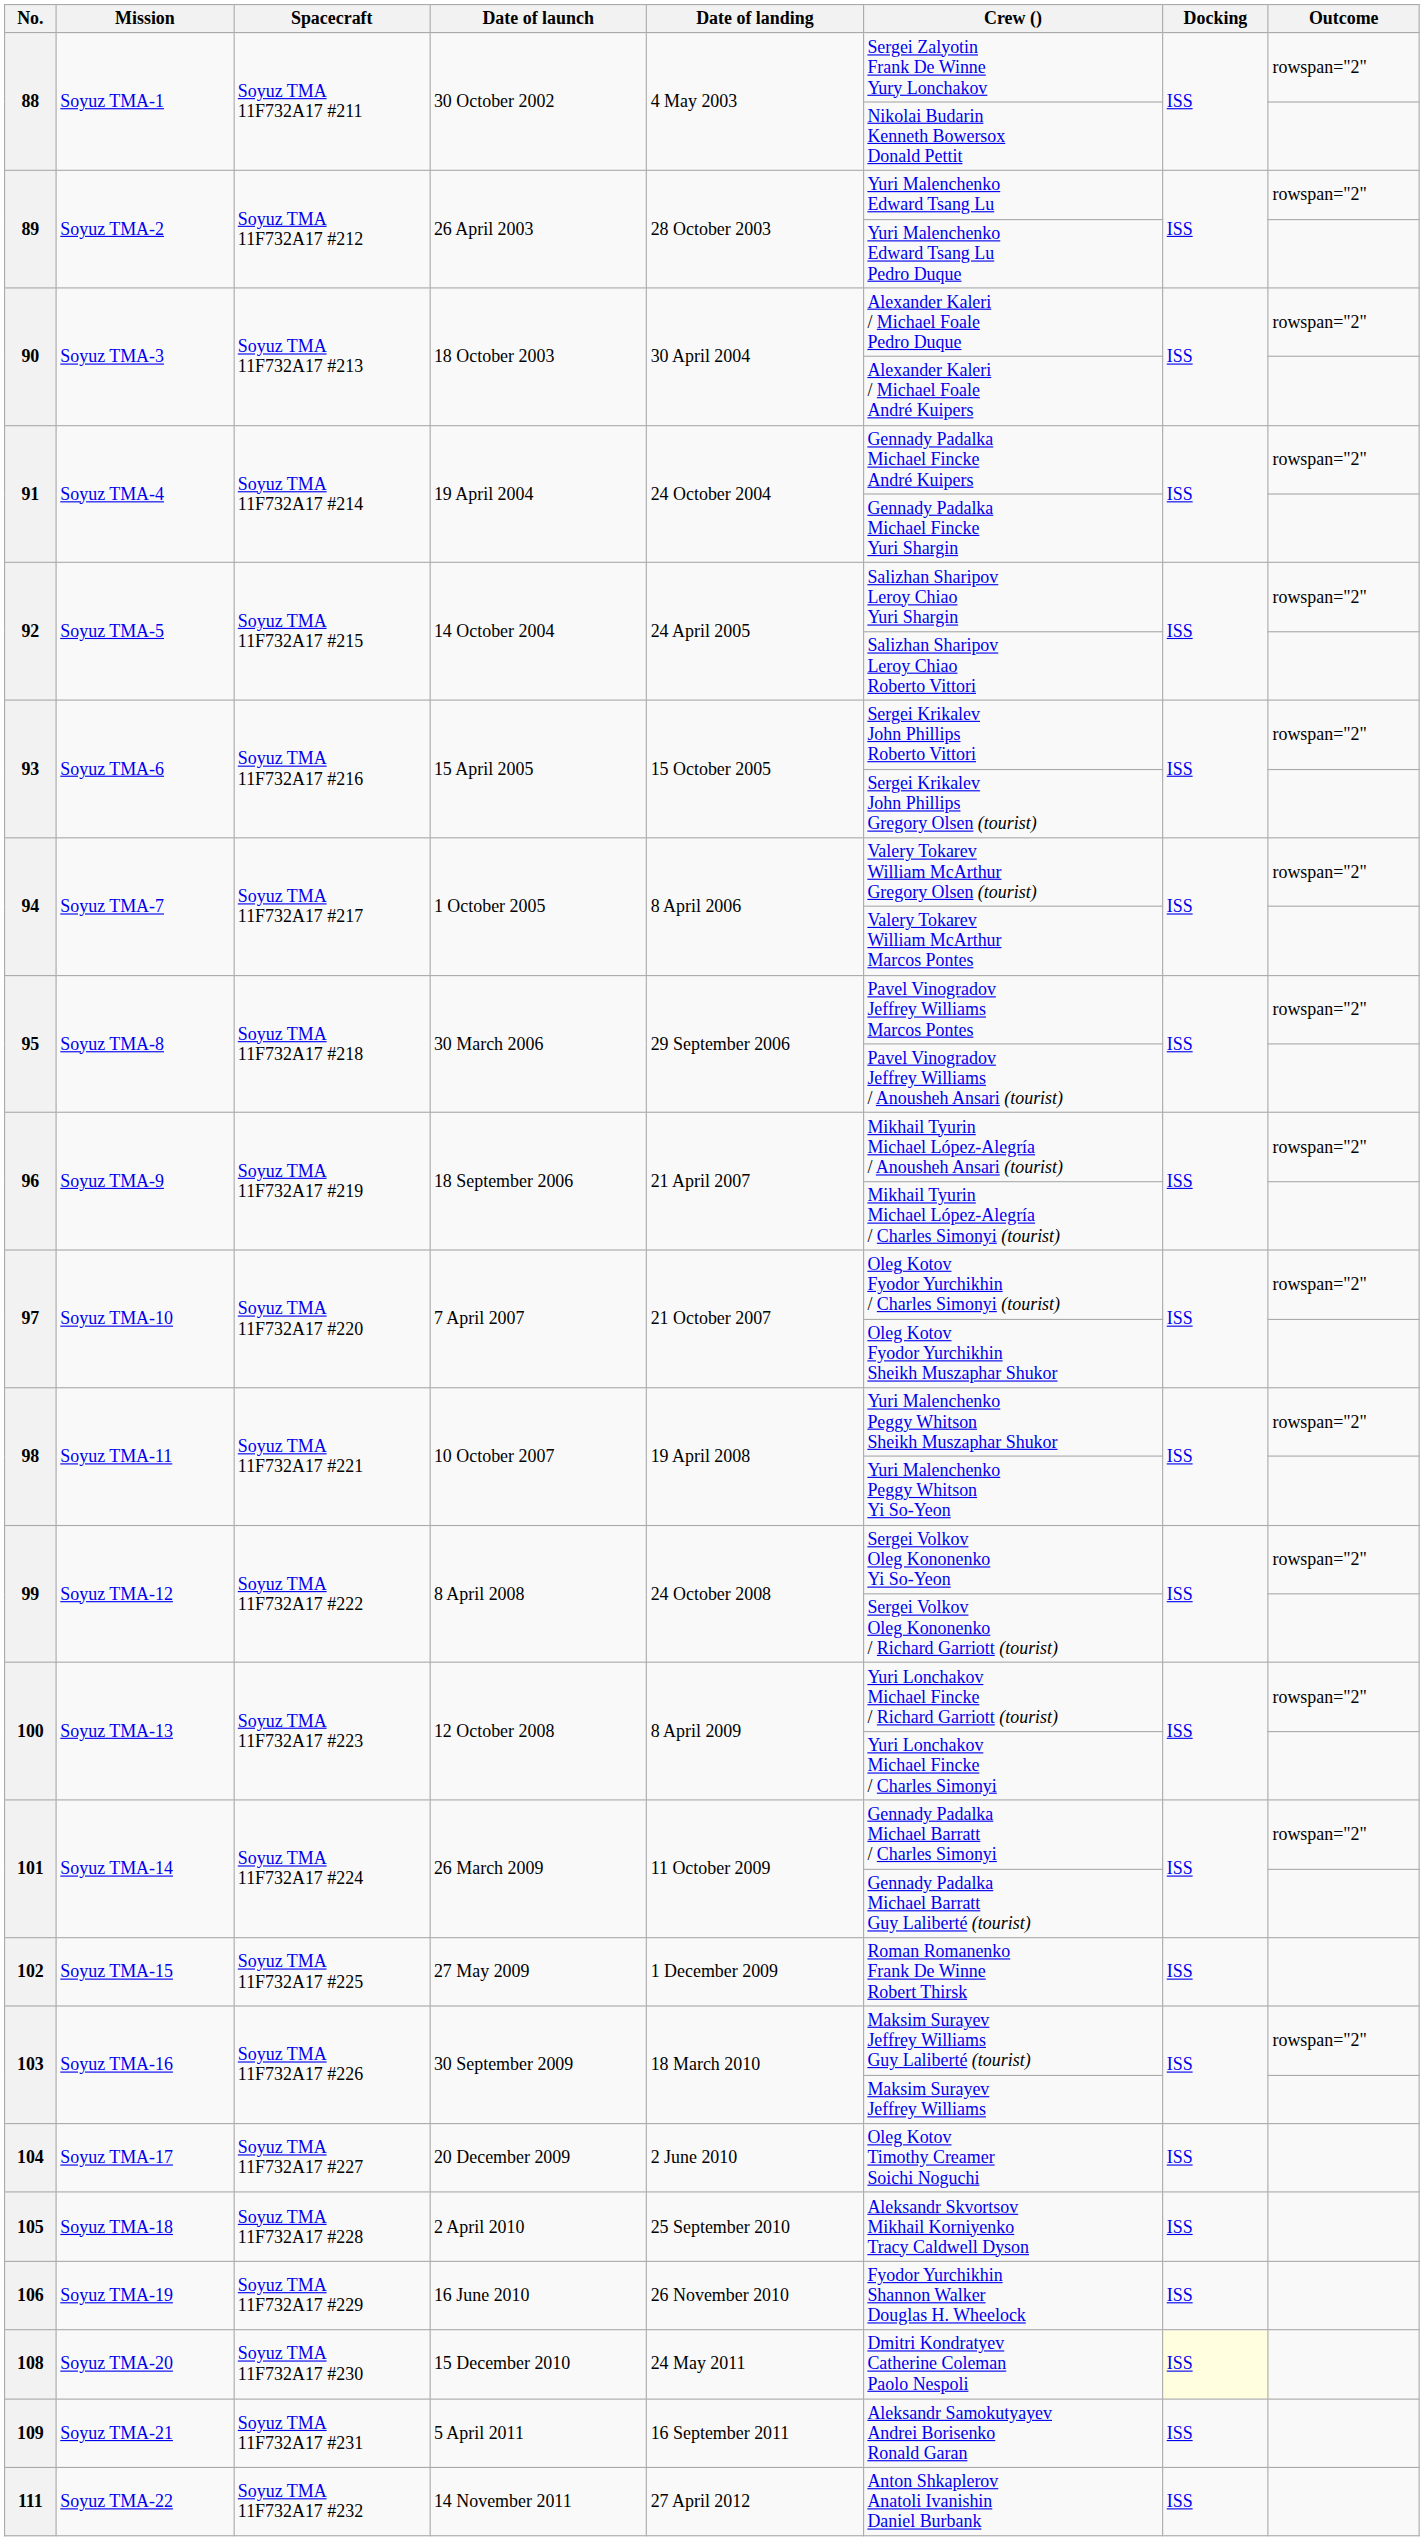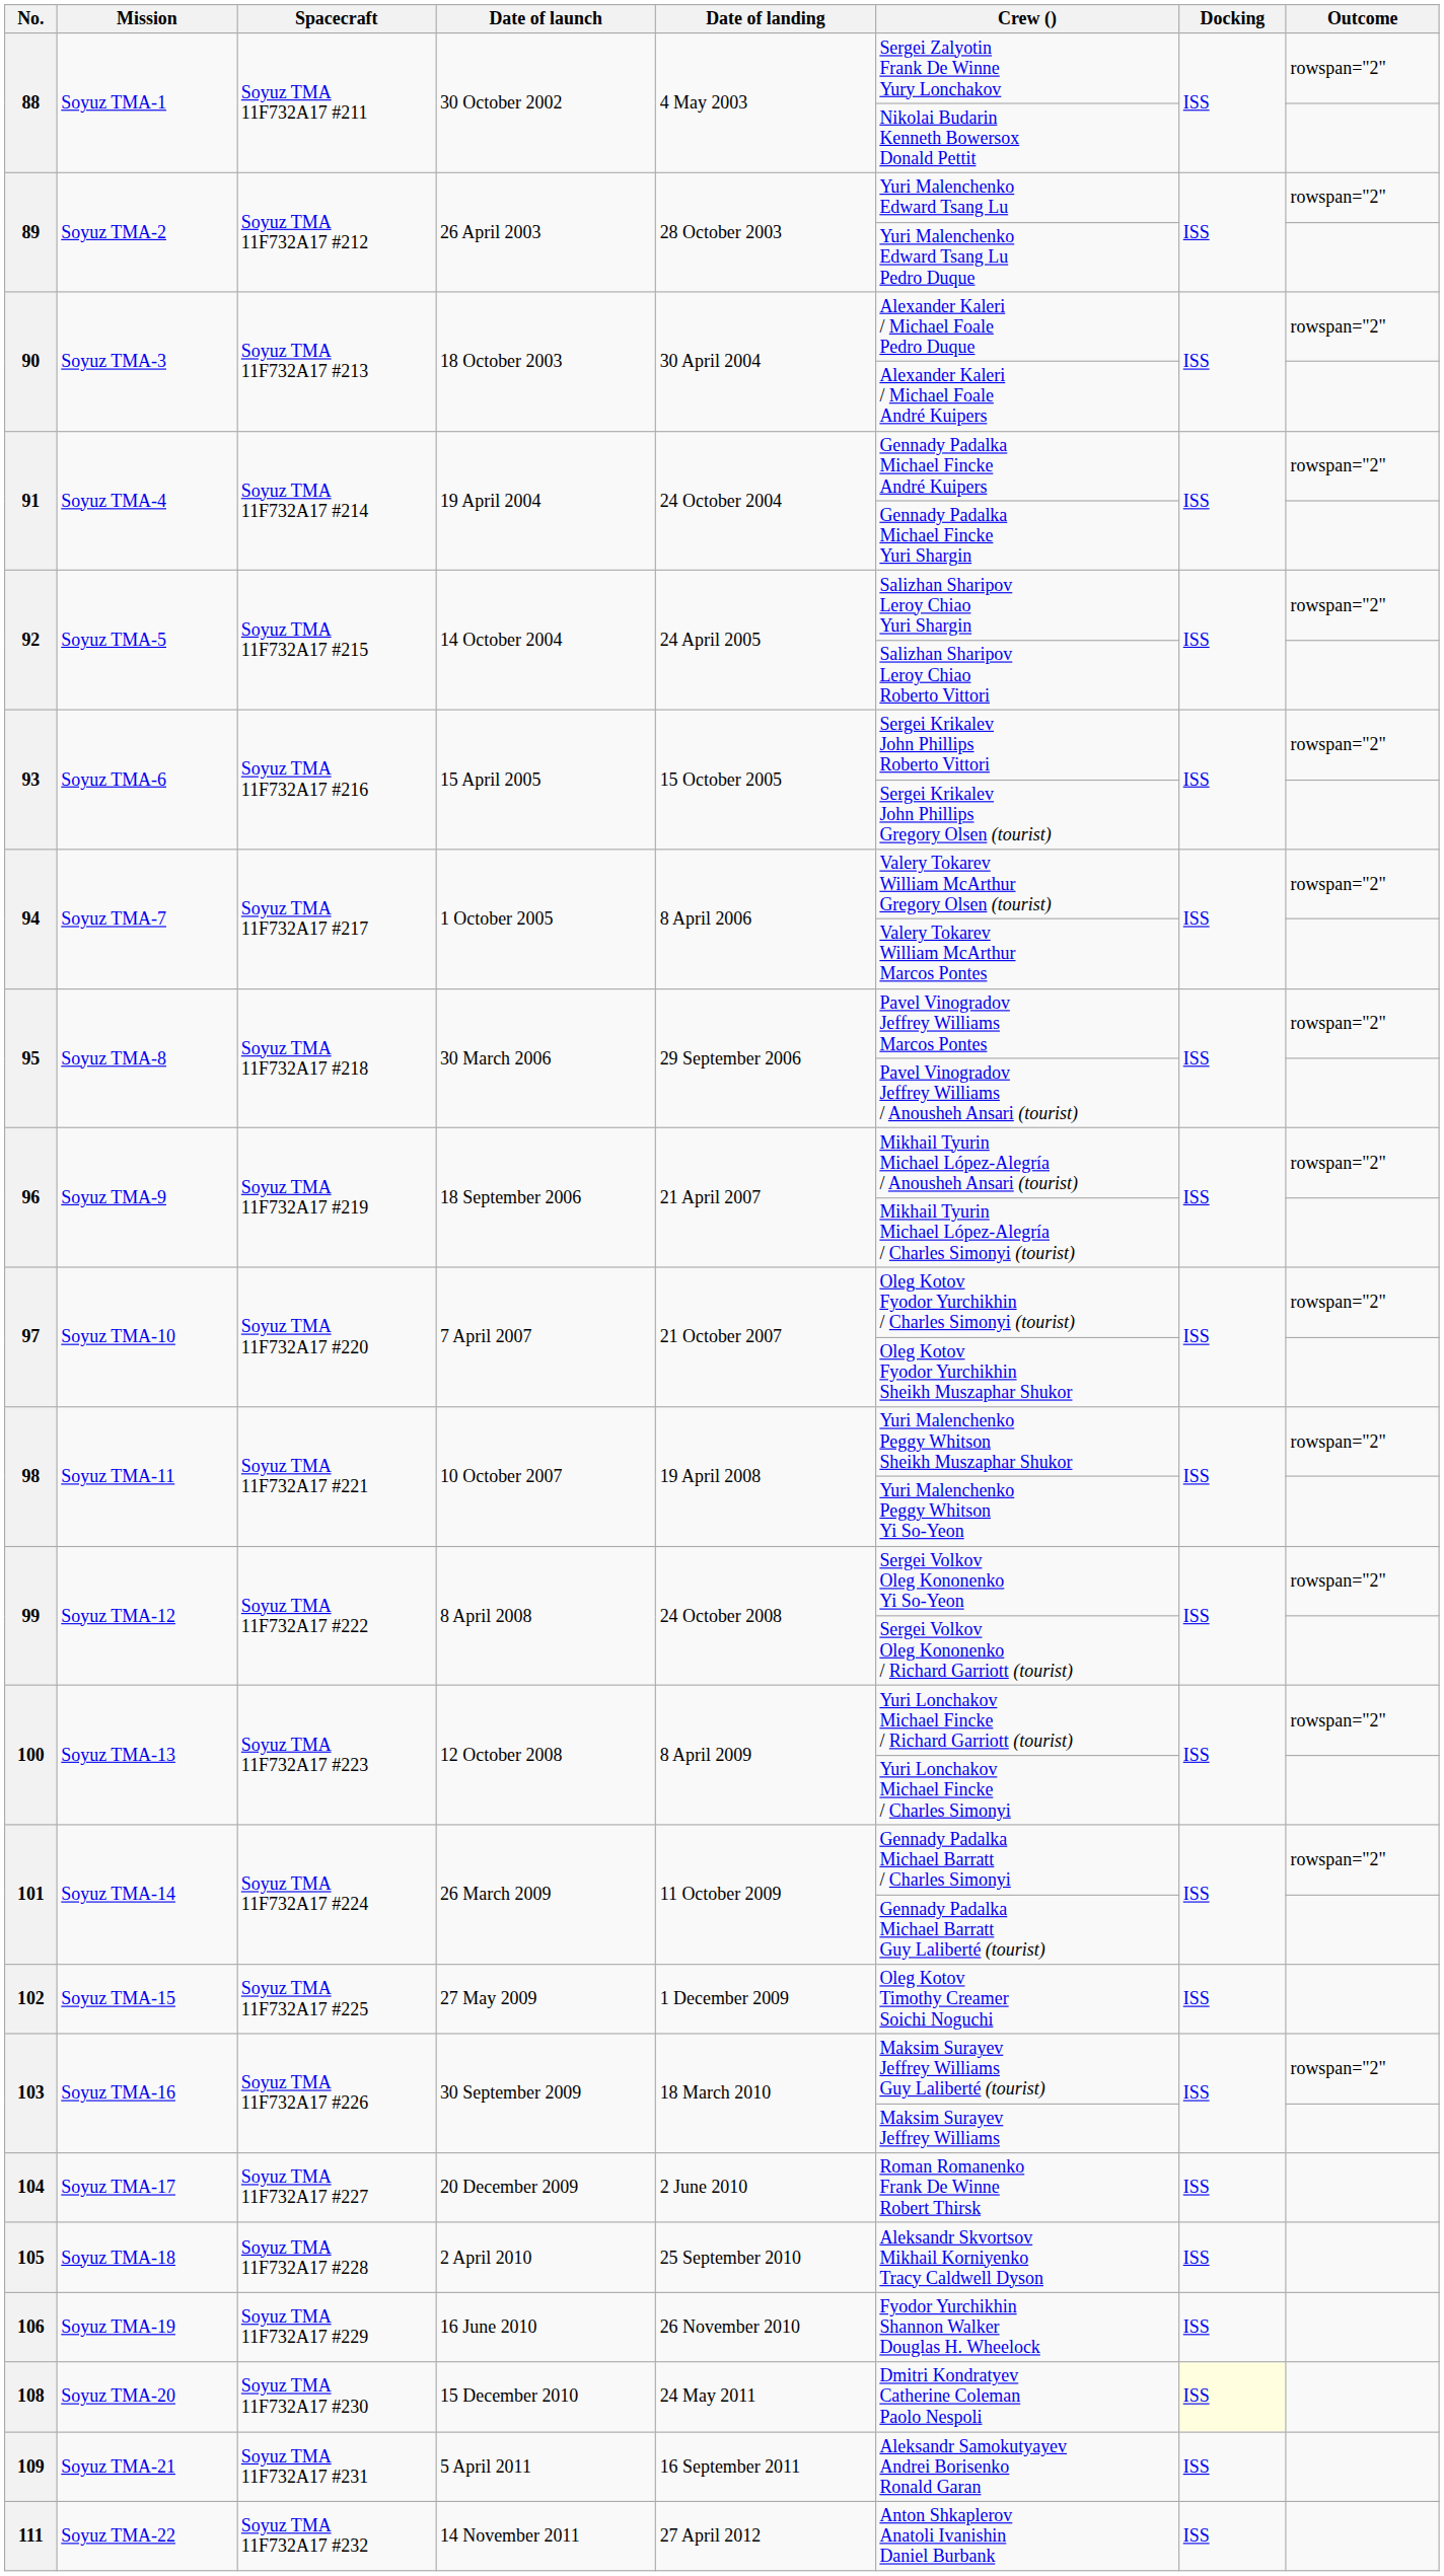102 | Crew (): Roman Romanenko Frank De Winne Robert Thirsk -> Oleg Kotov Timothy Creamer Soichi Noguchi
104 | Crew (): Oleg Kotov Timothy Creamer Soichi Noguchi -> Roman Romanenko Frank De Winne Robert Thirsk
